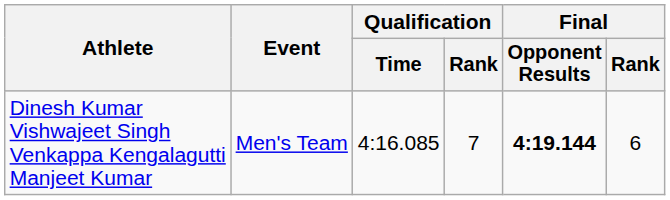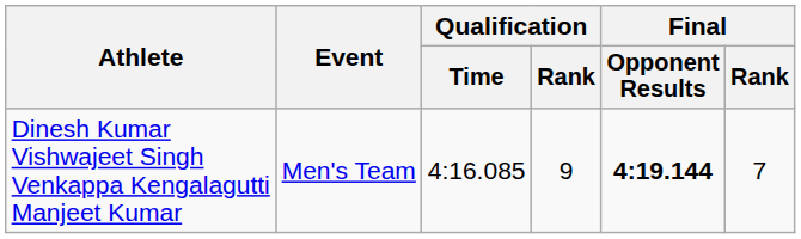row 3 | Qualification / Rank: 7 -> 9
row 3 | Final / Rank: 6 -> 7
